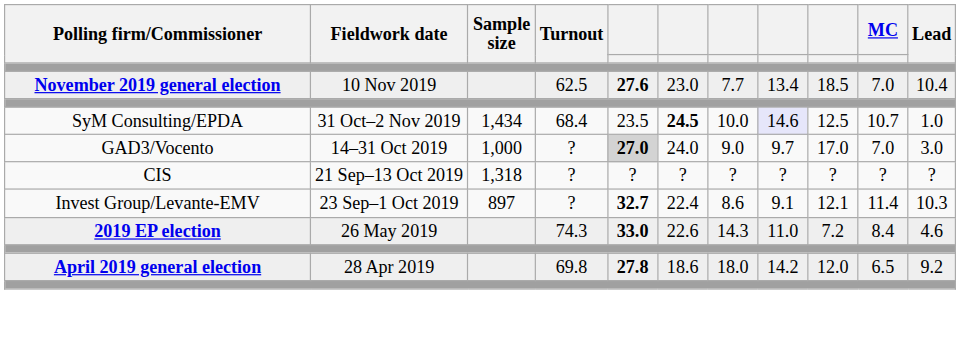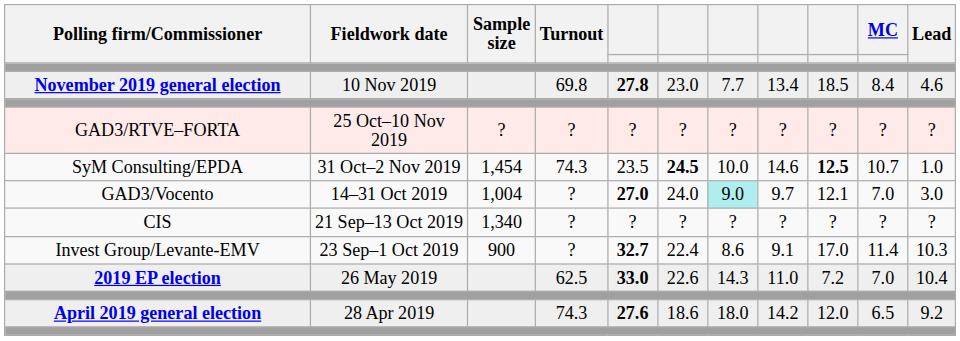November 2019 general election | Turnout: 62.5 -> 69.8
November 2019 general election | column 5: 27.6 -> 27.8
November 2019 general election | MC: 7.0 -> 8.4
November 2019 general election | Lead: 10.4 -> 4.6
+ row: GAD3/RTVE–FORTA | 25 Oct–10 Nov 2019 | ? | ? | ? | ? | ? | ? | ? | ? | ?
SyM Consulting/EPDA | Sample size: 1,434 -> 1,454
SyM Consulting/EPDA | Turnout: 68.4 -> 74.3
SyM Consulting/EPDA | column 8: lavender background -> no background
SyM Consulting/EPDA | column 9: normal -> bold
GAD3/Vocento | Sample size: 1,000 -> 1,004
GAD3/Vocento | column 5: lightgrey background -> no background
GAD3/Vocento | column 7: no background -> paleturquoise background
GAD3/Vocento | column 9: 17.0 -> 12.1
CIS | Sample size: 1,318 -> 1,340
Invest Group/Levante-EMV | Sample size: 897 -> 900
Invest Group/Levante-EMV | column 9: 12.1 -> 17.0
2019 EP election | Turnout: 74.3 -> 62.5
2019 EP election | MC: 8.4 -> 7.0
2019 EP election | Lead: 4.6 -> 10.4
April 2019 general election | Turnout: 69.8 -> 74.3
April 2019 general election | column 5: 27.8 -> 27.6
